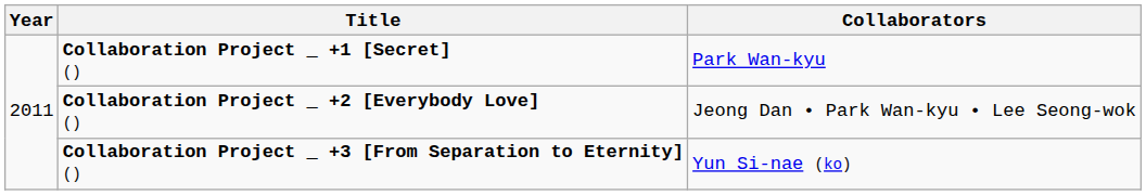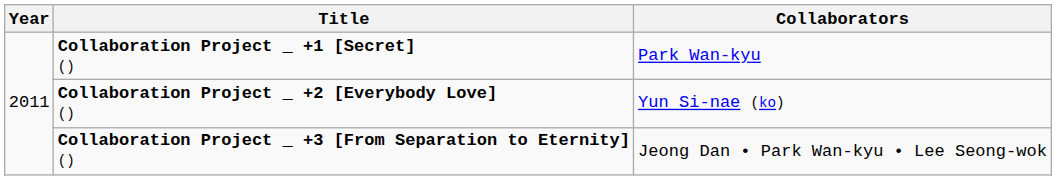Collaboration Project _ +2 [Everybody Love] () | Collaborators: Jeong Dan • Park Wan-kyu • Lee Seong-wok -> Yun Si-nae (ko)
Collaboration Project _ +3 [From Separation to Eternity] () | Collaborators: Yun Si-nae (ko) -> Jeong Dan • Park Wan-kyu • Lee Seong-wok
